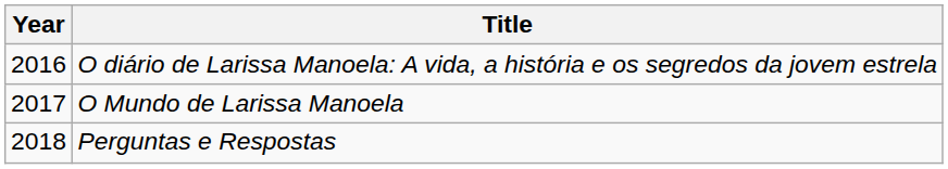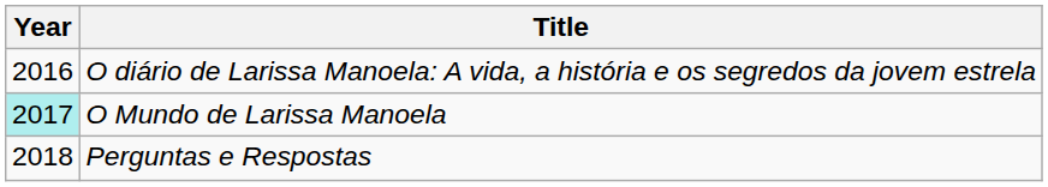O Mundo de Larissa Manoela | Year: no background -> paleturquoise background
